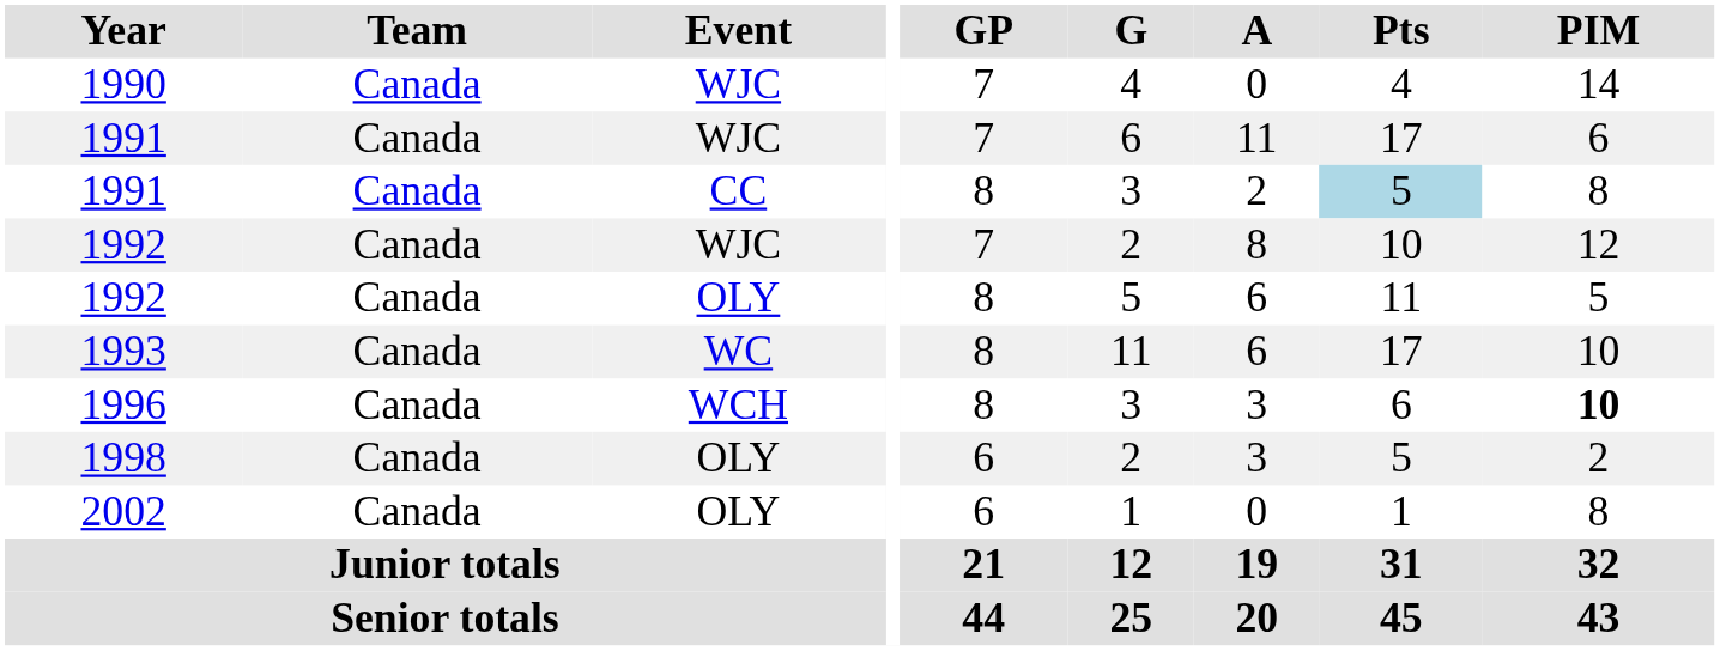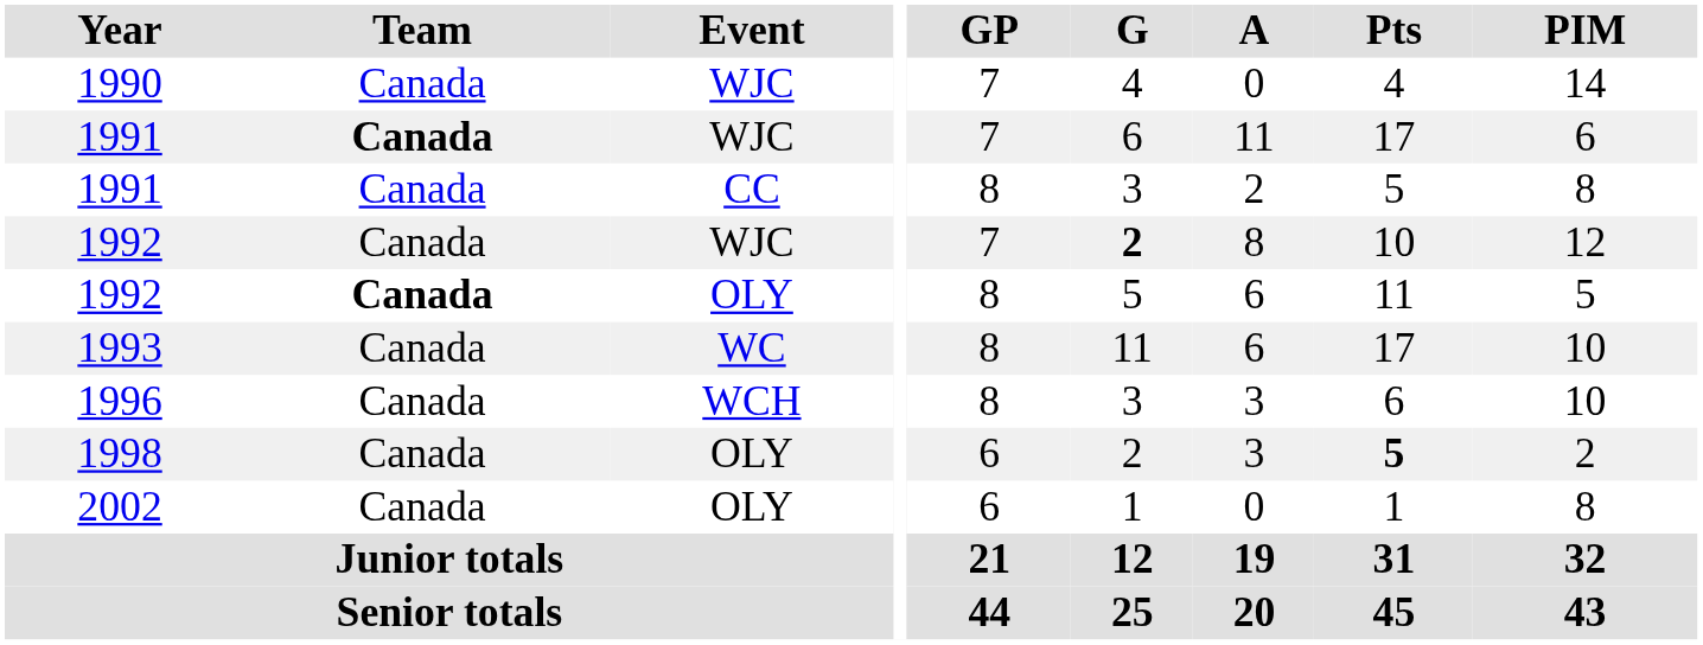1991 / WJC | Team: normal -> bold
1991 / CC | Pts: lightblue background -> no background
1992 / WJC | G: normal -> bold
1992 / OLY | Team: normal -> bold
1996 | PIM: bold -> normal
1998 | Pts: normal -> bold
